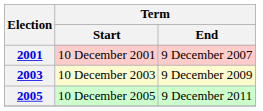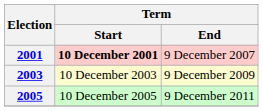2001 | Term / Start: normal -> bold
